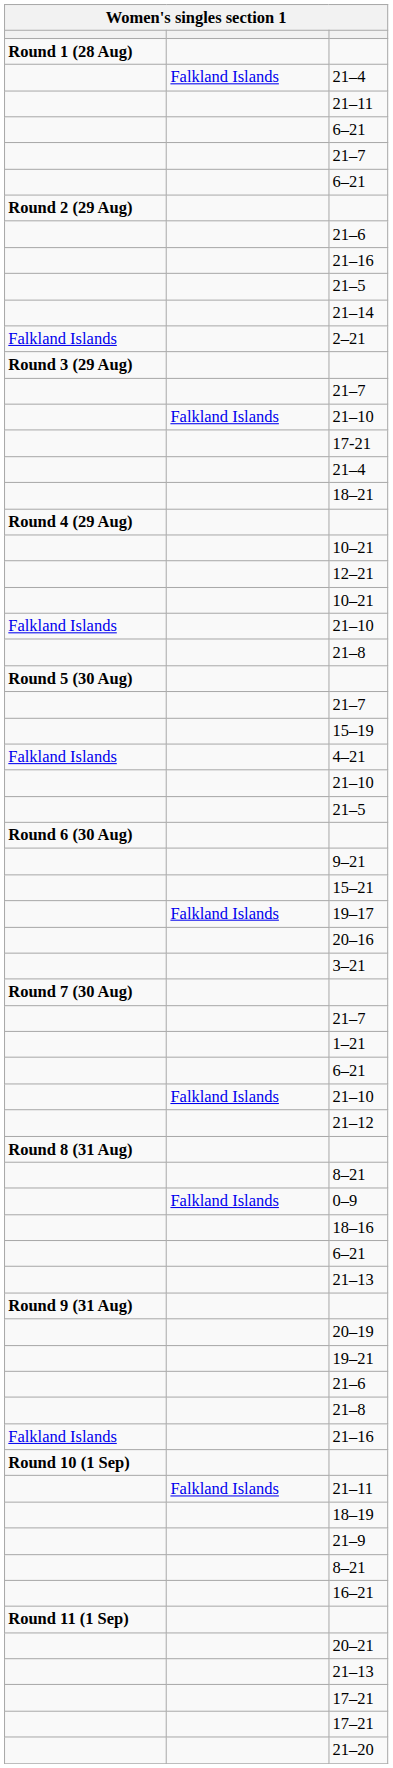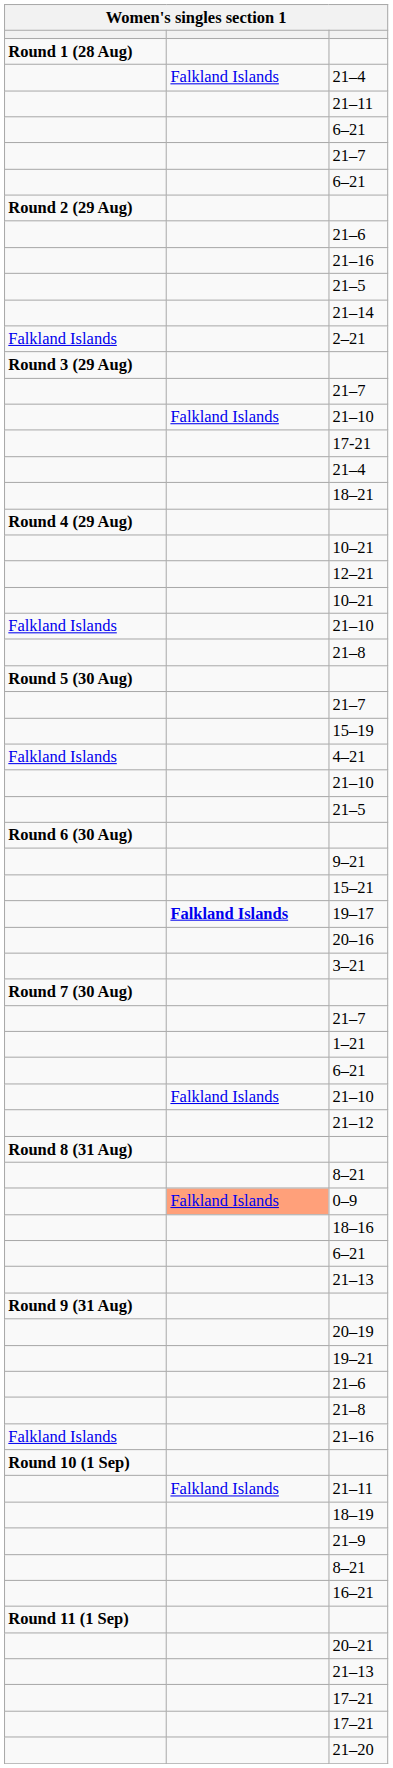19–17 | column 2: normal -> bold
0–9 | column 2: no background -> lightsalmon background
